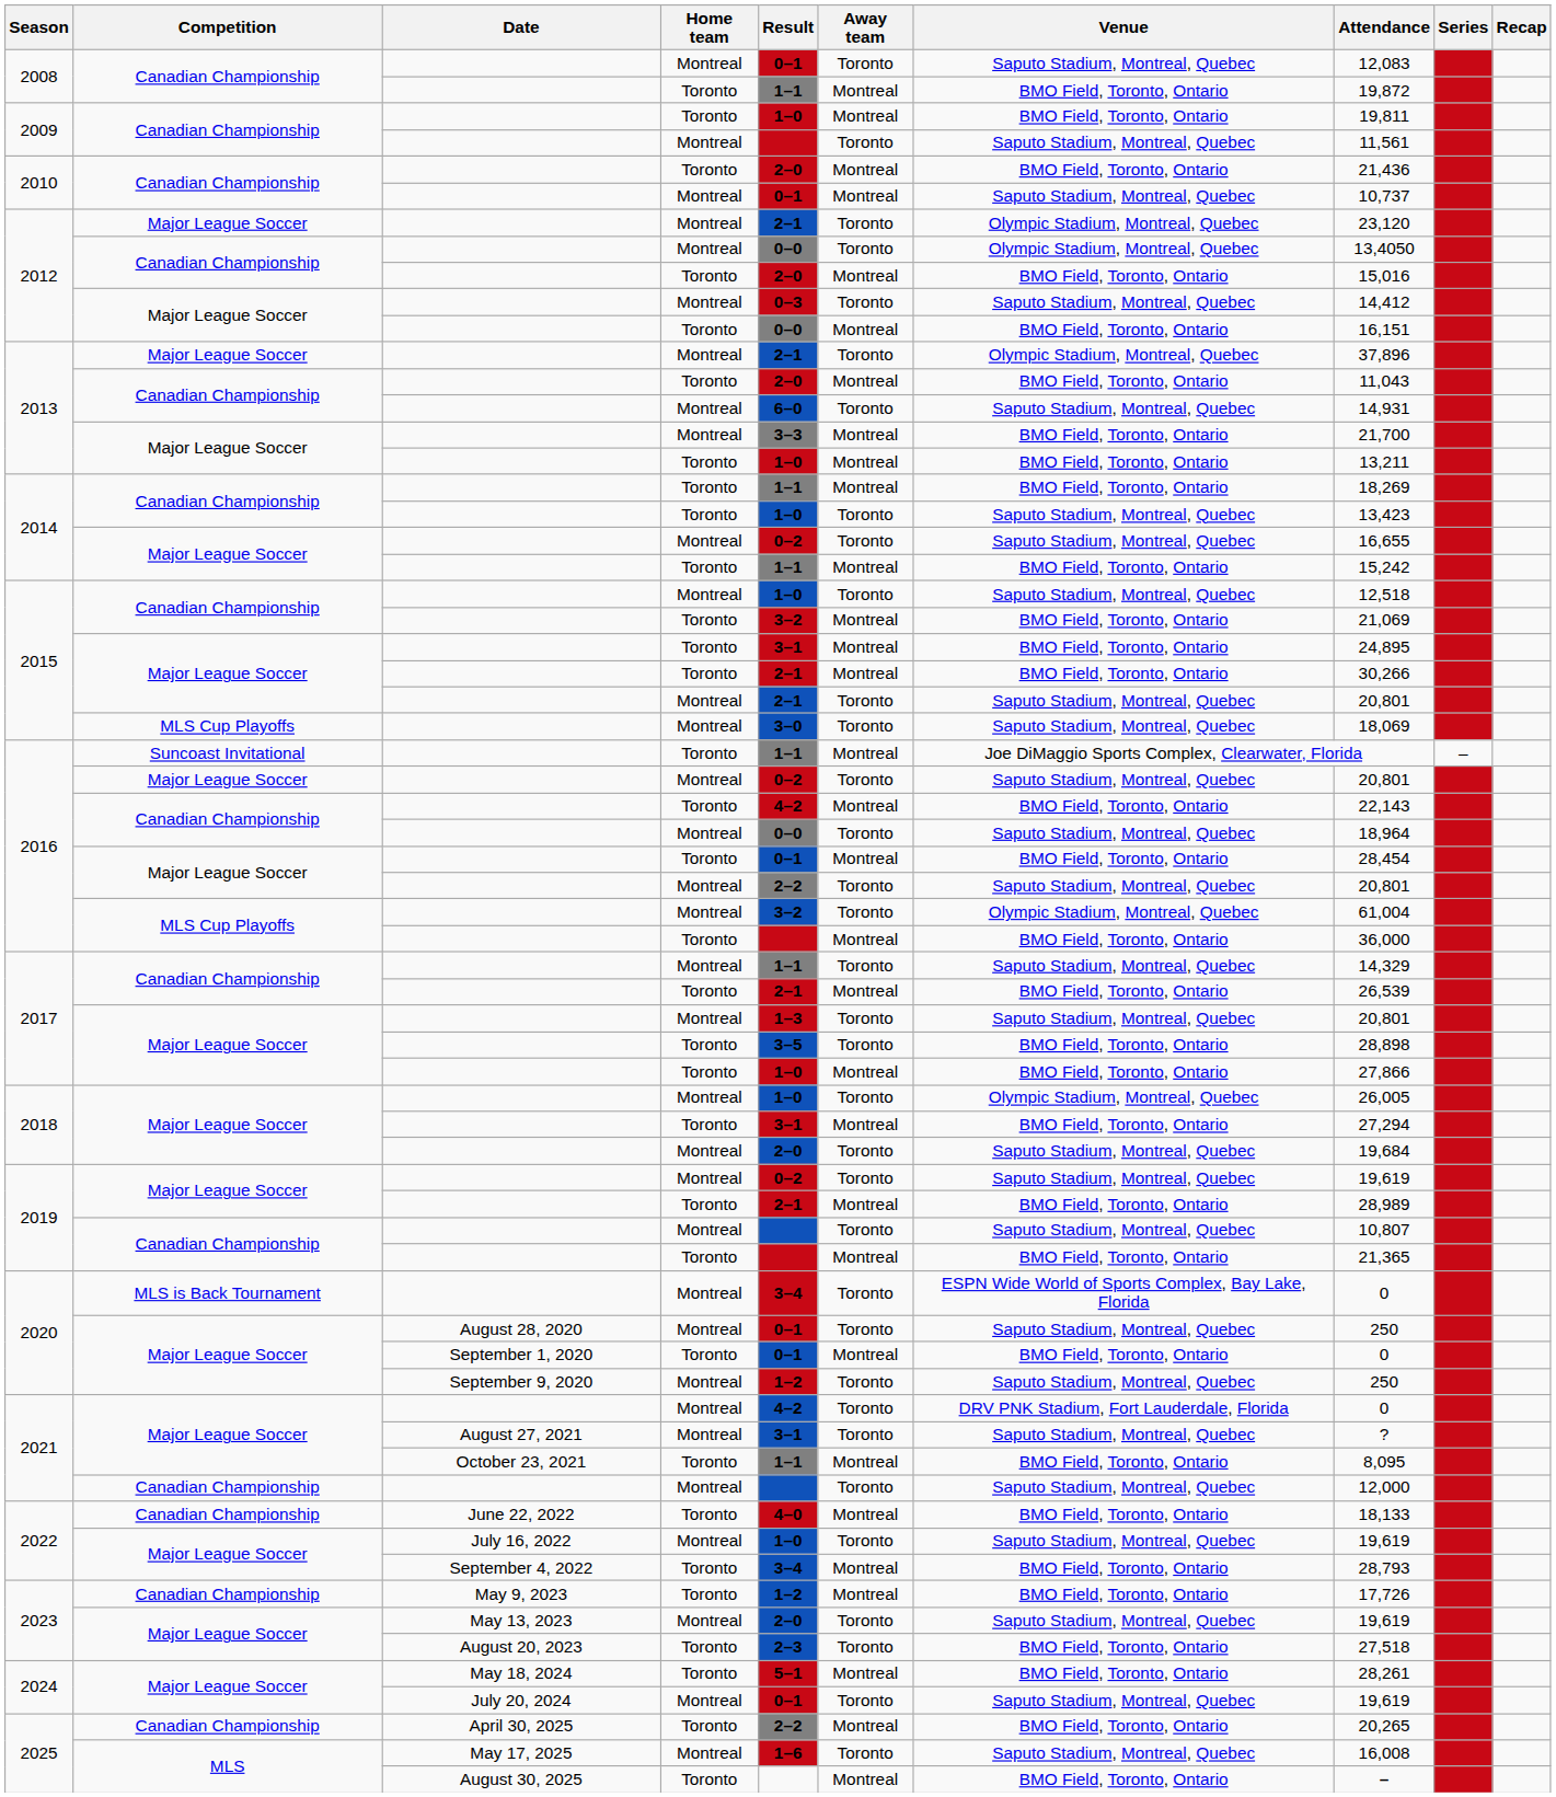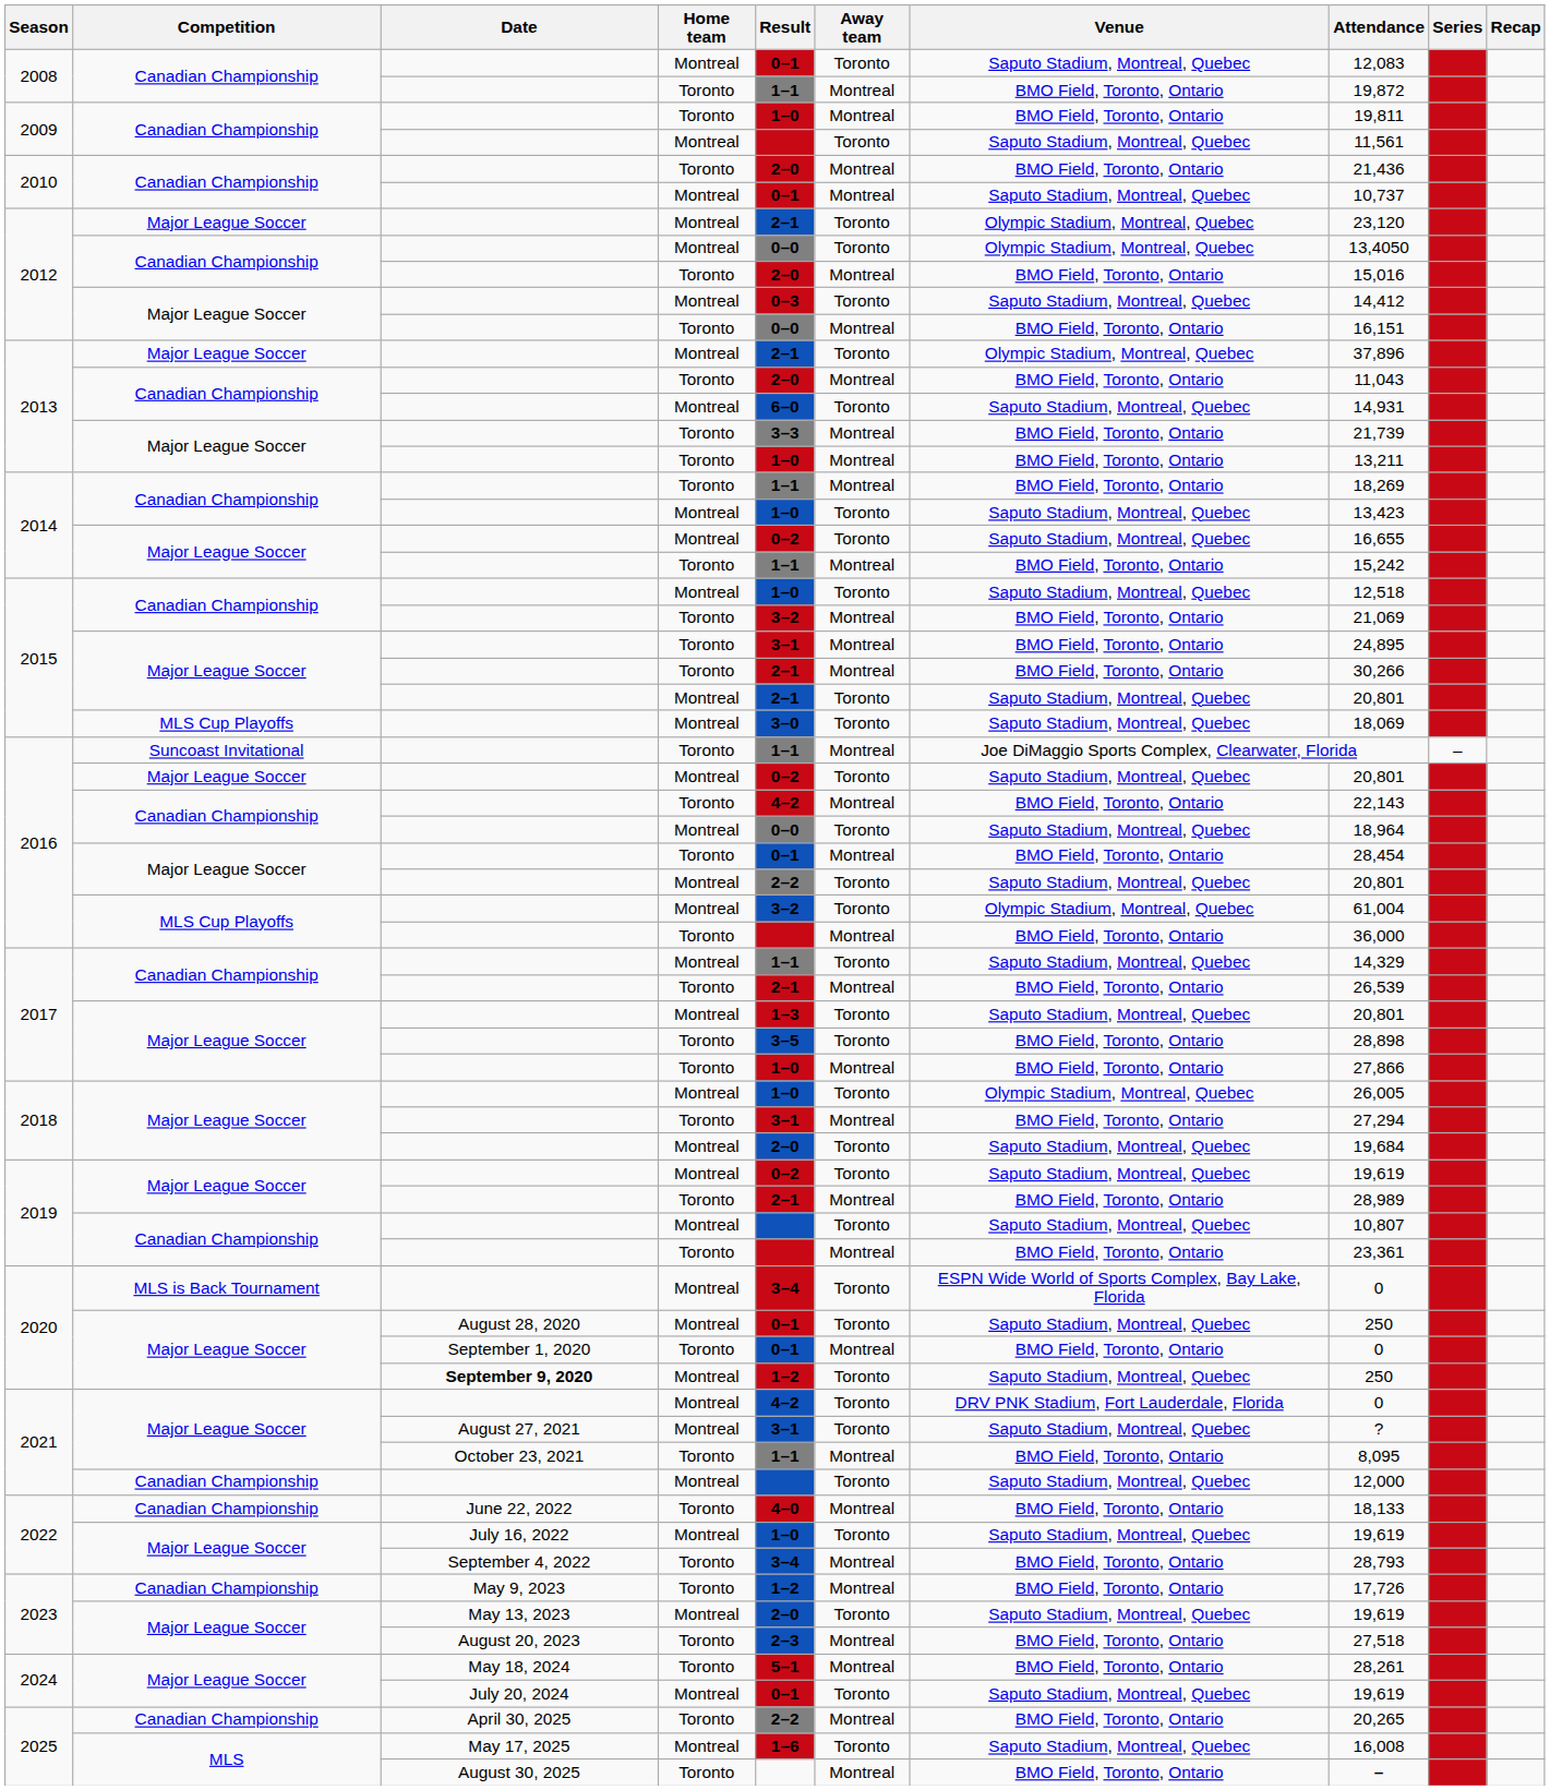row 16 | Home team: Montreal -> Toronto
row 16 | Attendance: 21,700 -> 21,739
row 19 | Home team: Toronto -> Montreal
row 47 | Attendance: 21,365 -> 23,361
row 51 | Date: normal -> bold
row 61 | Away team: Toronto -> Montreal
